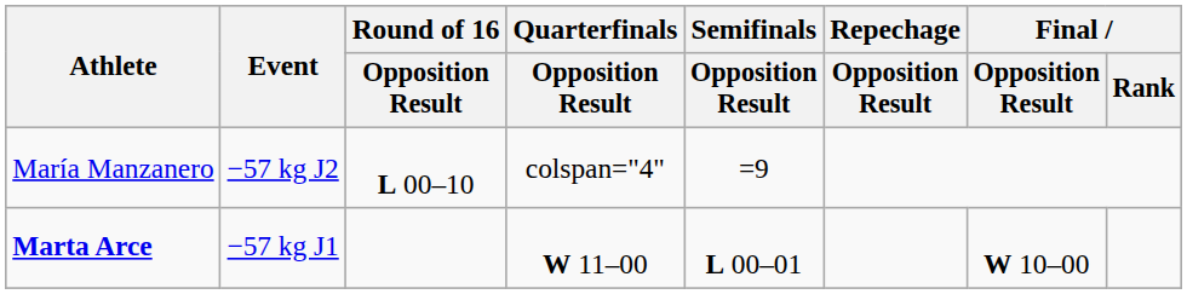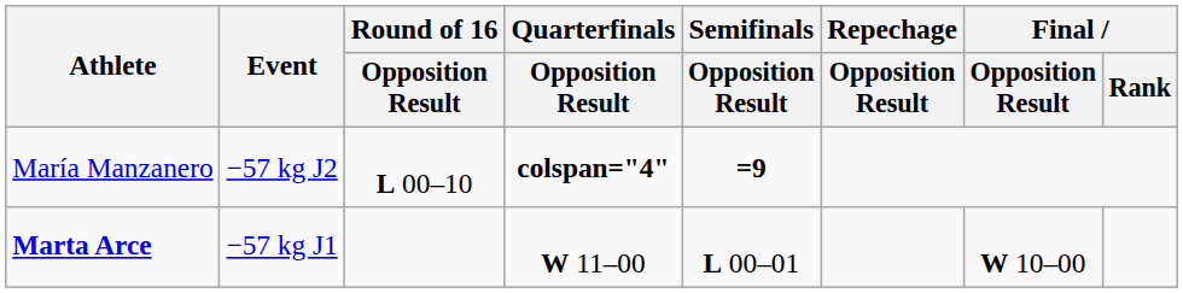María Manzanero | Quarterfinals / Opposition Result: normal -> bold
María Manzanero | Semifinals / Opposition Result: normal -> bold
